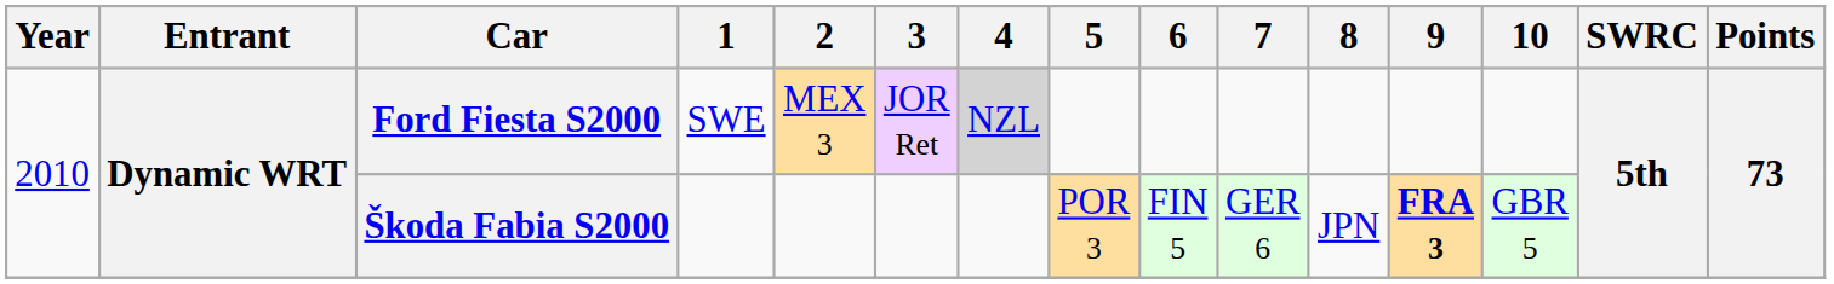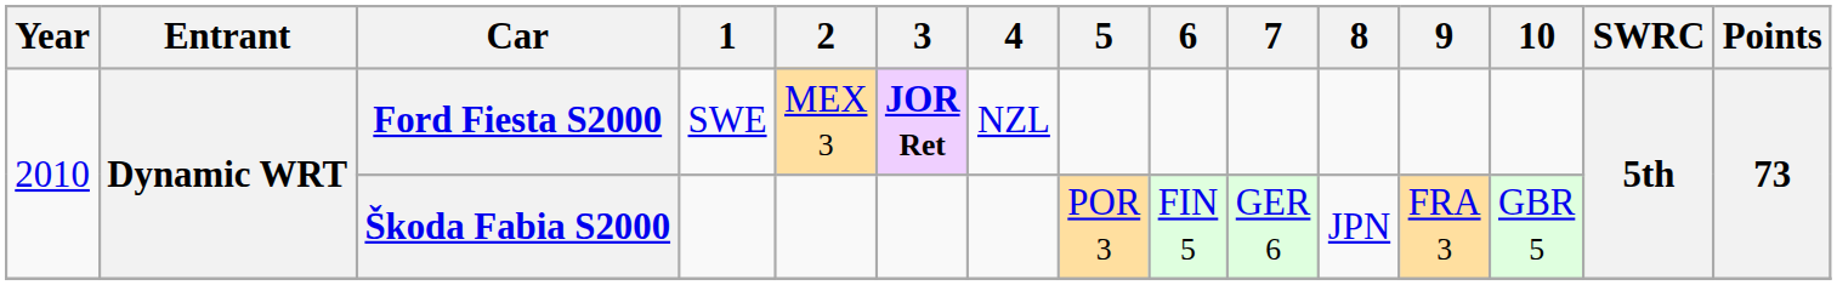Ford Fiesta S2000 | 3: normal -> bold
Ford Fiesta S2000 | 4: lightgrey background -> no background
Škoda Fabia S2000 | 9: bold -> normal
